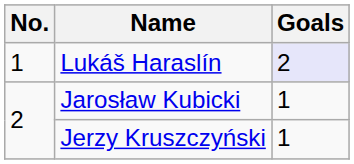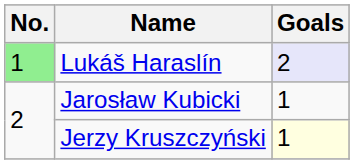Lukáš Haraslín | No.: no background -> lightgreen background
Jerzy Kruszczyński | Goals: no background -> lightyellow background
